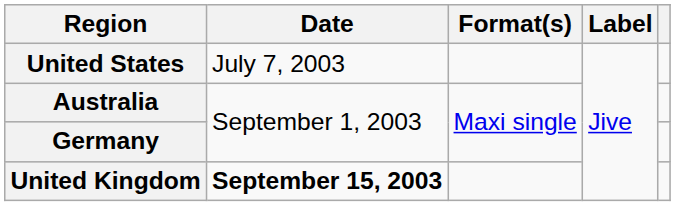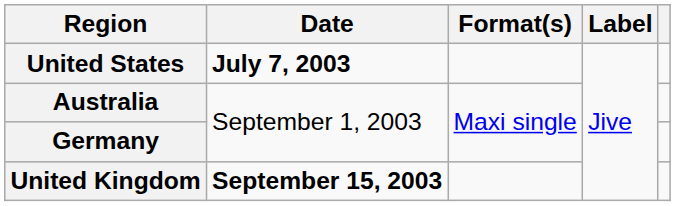United States | Date: normal -> bold
